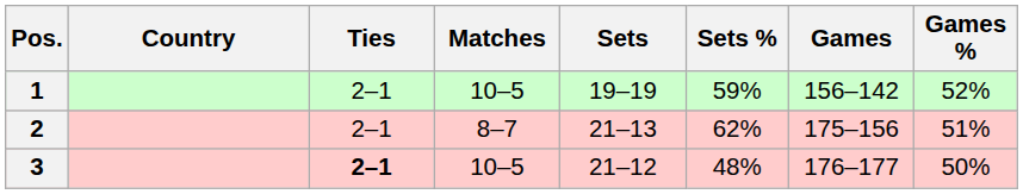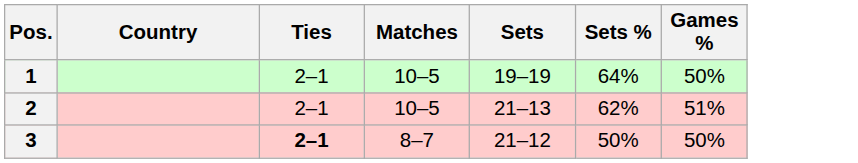- column: Games | 156–142 | 175–156 | 176–177
1 | Sets %: 59% -> 64%
1 | Games %: 52% -> 50%
2 | Matches: 8–7 -> 10–5
3 | Matches: 10–5 -> 8–7
3 | Sets %: 48% -> 50%
